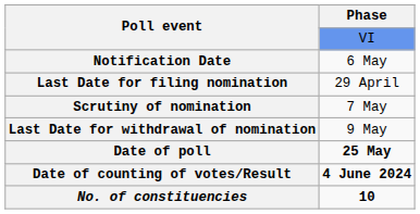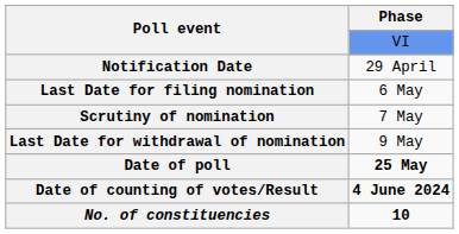Notification Date | Phase: 6 May -> 29 April
Last Date for filing nomination | Phase: 29 April -> 6 May
